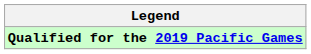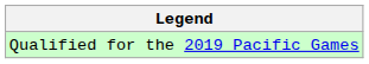row 2 | column 1: bold -> normal
